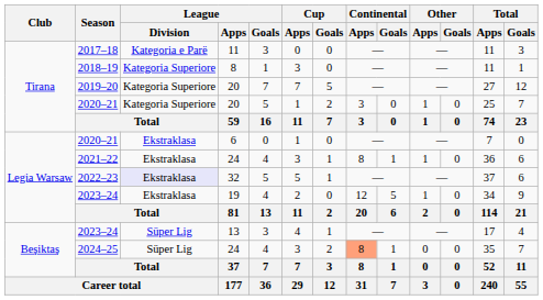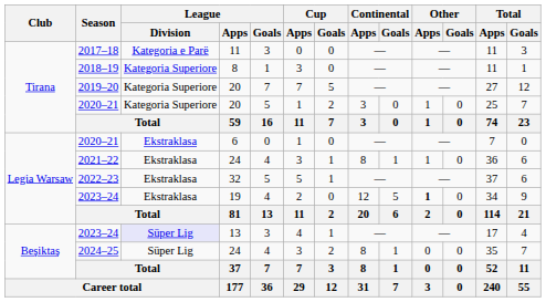2022–23 | League / Division: lavender background -> no background
2023–24 / 19 | Other / Apps: normal -> bold
2023–24 / 13 | League / Division: no background -> lavender background
2024–25 | Continental / Apps: lightsalmon background -> no background
